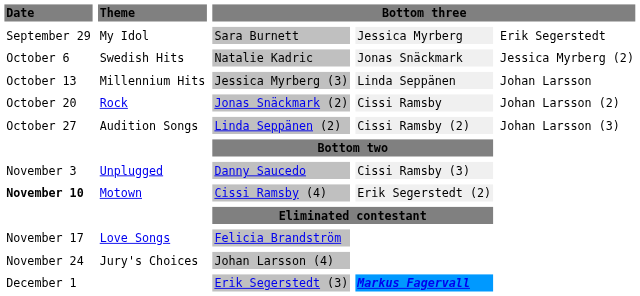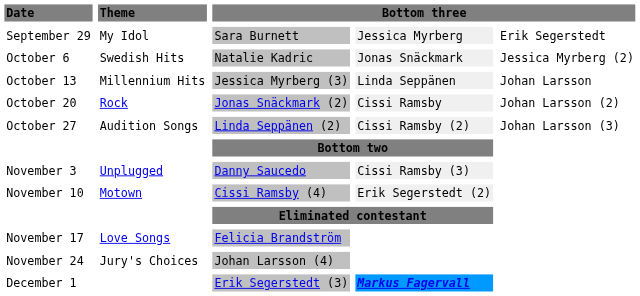Cissi Ramsby (4) | Date: bold -> normal
